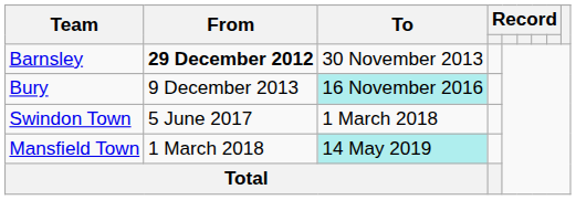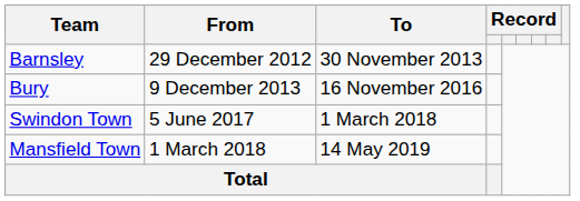Barnsley | From: bold -> normal
Bury | To: paleturquoise background -> no background
Mansfield Town | To: paleturquoise background -> no background
